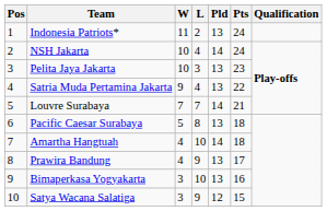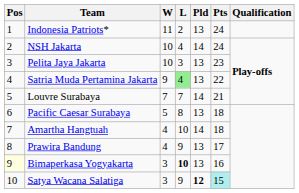Satria Muda Pertamina Jakarta | L: no background -> lightgreen background
Bimaperkasa Yogyakarta | Pos: no background -> lightyellow background
Bimaperkasa Yogyakarta | L: normal -> bold
Satya Wacana Salatiga | Pld: normal -> bold
Satya Wacana Salatiga | Pts: no background -> paleturquoise background
